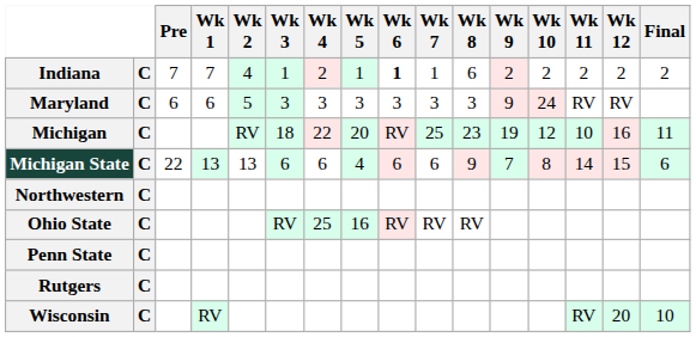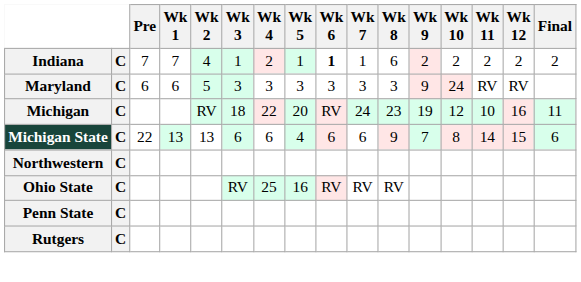Michigan | Wk 7: 25 -> 24
- row: Wisconsin | C | RV | RV | 20 | 10
